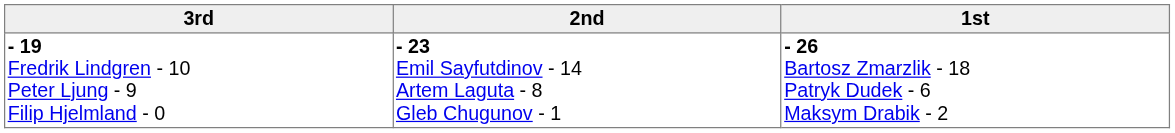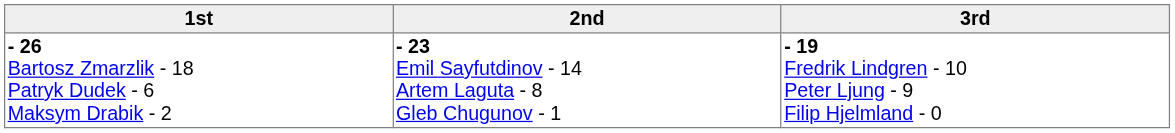columns swapped: 1st <-> 3rd
